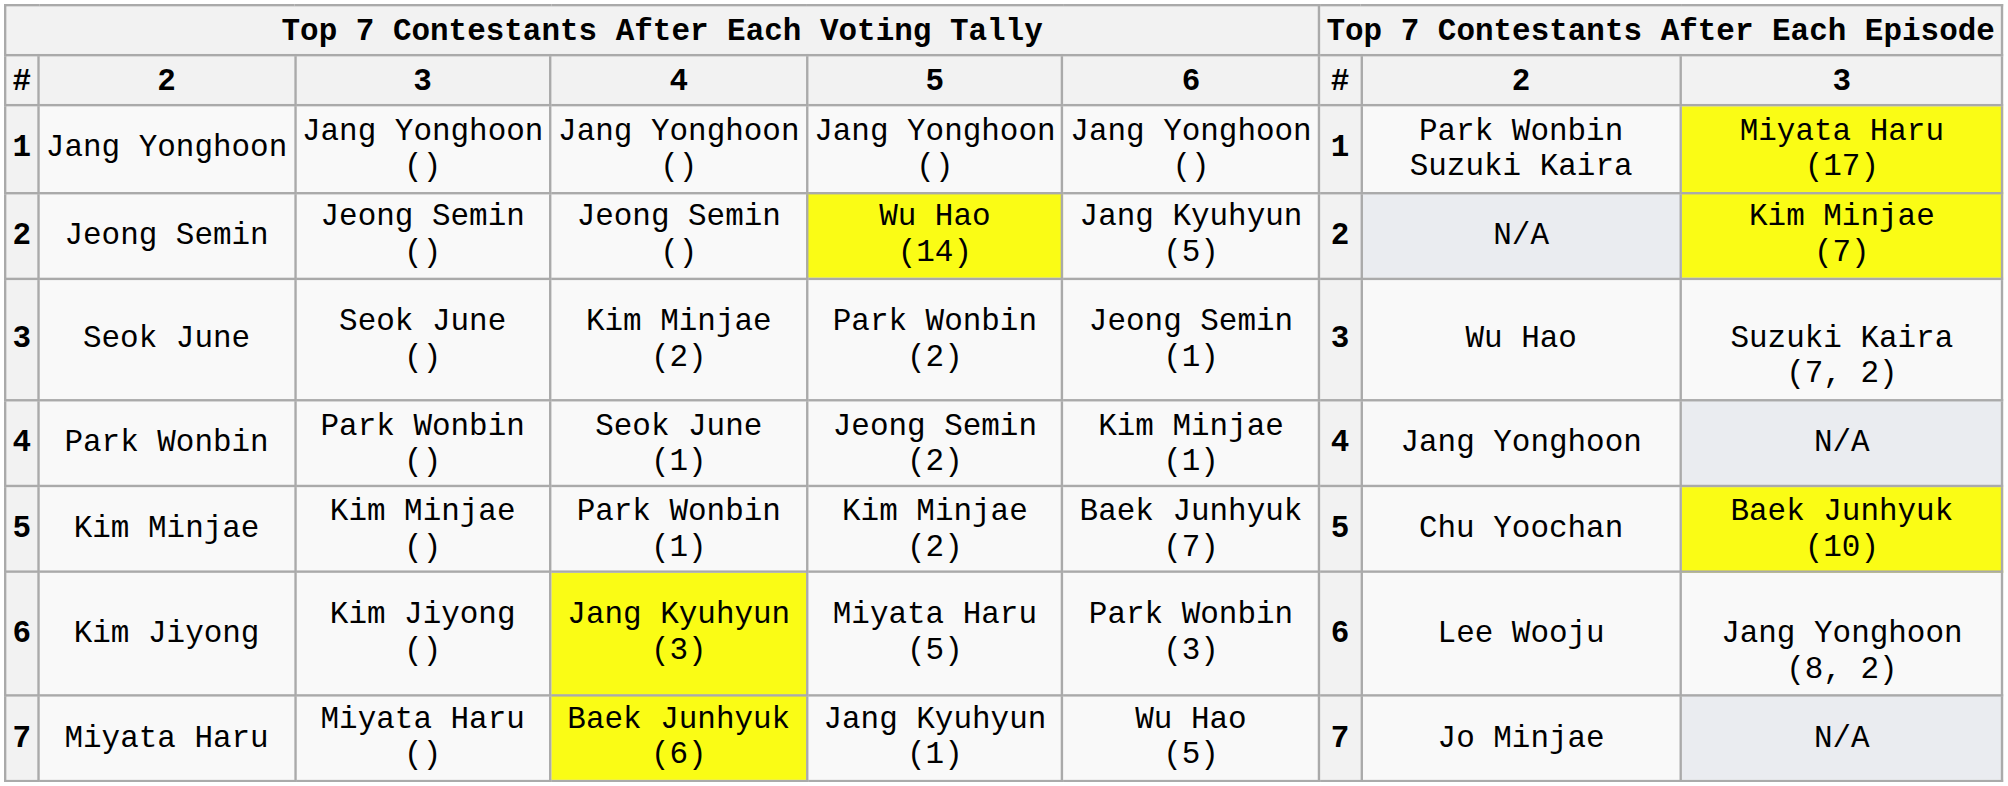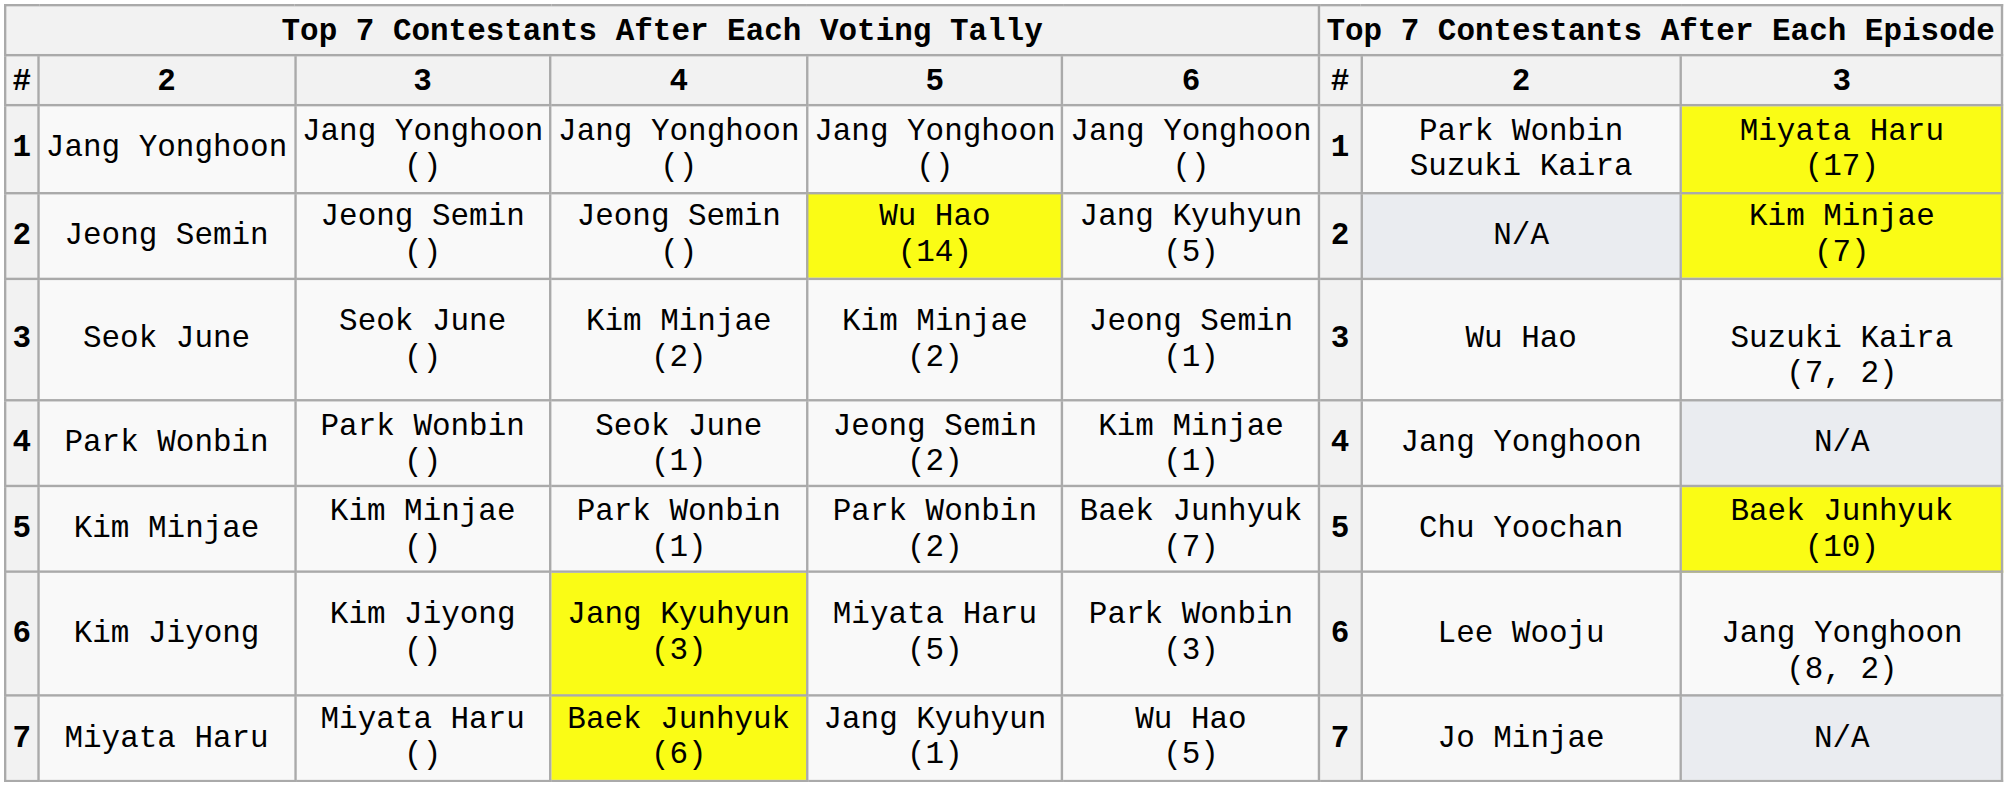Seok June | Top 7 Contestants After Each Voting Tally / 5: Park Wonbin (2) -> Kim Minjae (2)
Kim Minjae | Top 7 Contestants After Each Voting Tally / 5: Kim Minjae (2) -> Park Wonbin (2)
